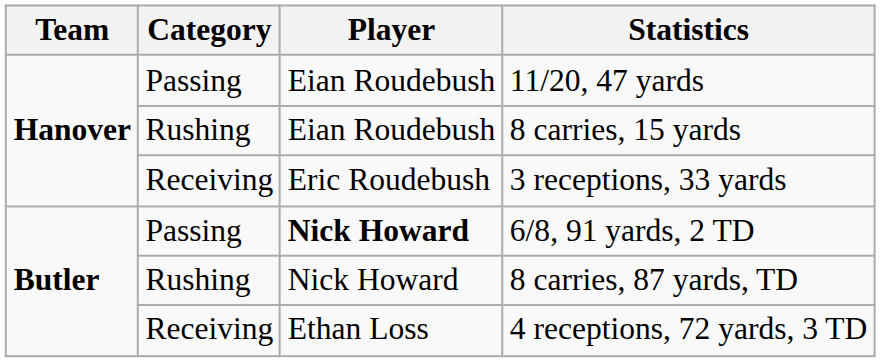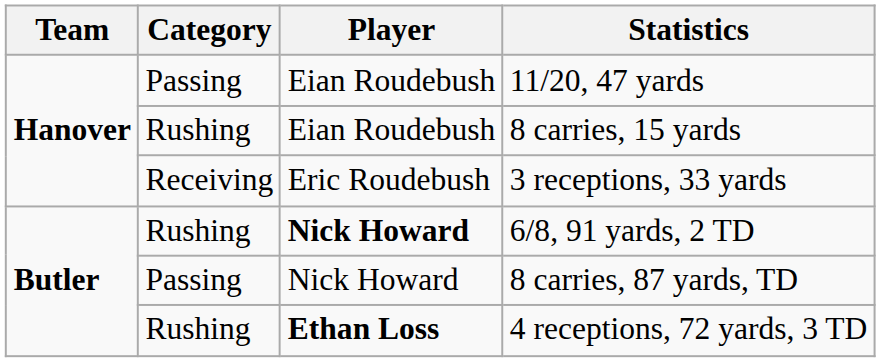6/8, 91 yards, 2 TD | Category: Passing -> Rushing
8 carries, 87 yards, TD | Category: Rushing -> Passing
4 receptions, 72 yards, 3 TD | Category: Receiving -> Rushing
4 receptions, 72 yards, 3 TD | Player: normal -> bold
